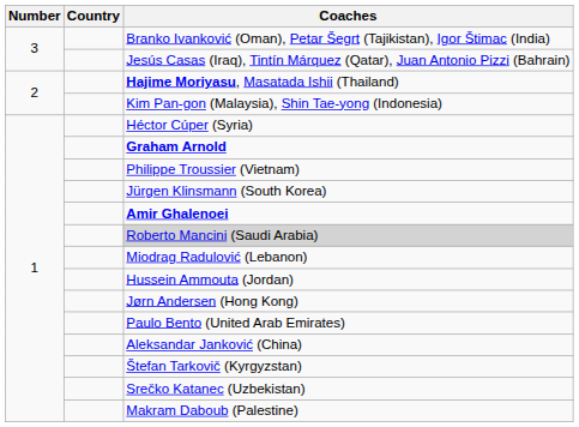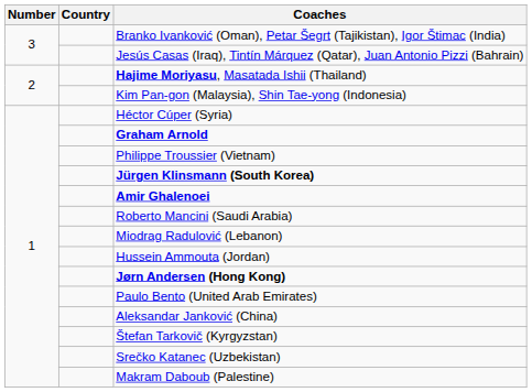Jürgen Klinsmann (South Korea) | Coaches: normal -> bold
Roberto Mancini (Saudi Arabia) | Coaches: lightgrey background -> no background
Jørn Andersen (Hong Kong) | Coaches: normal -> bold
